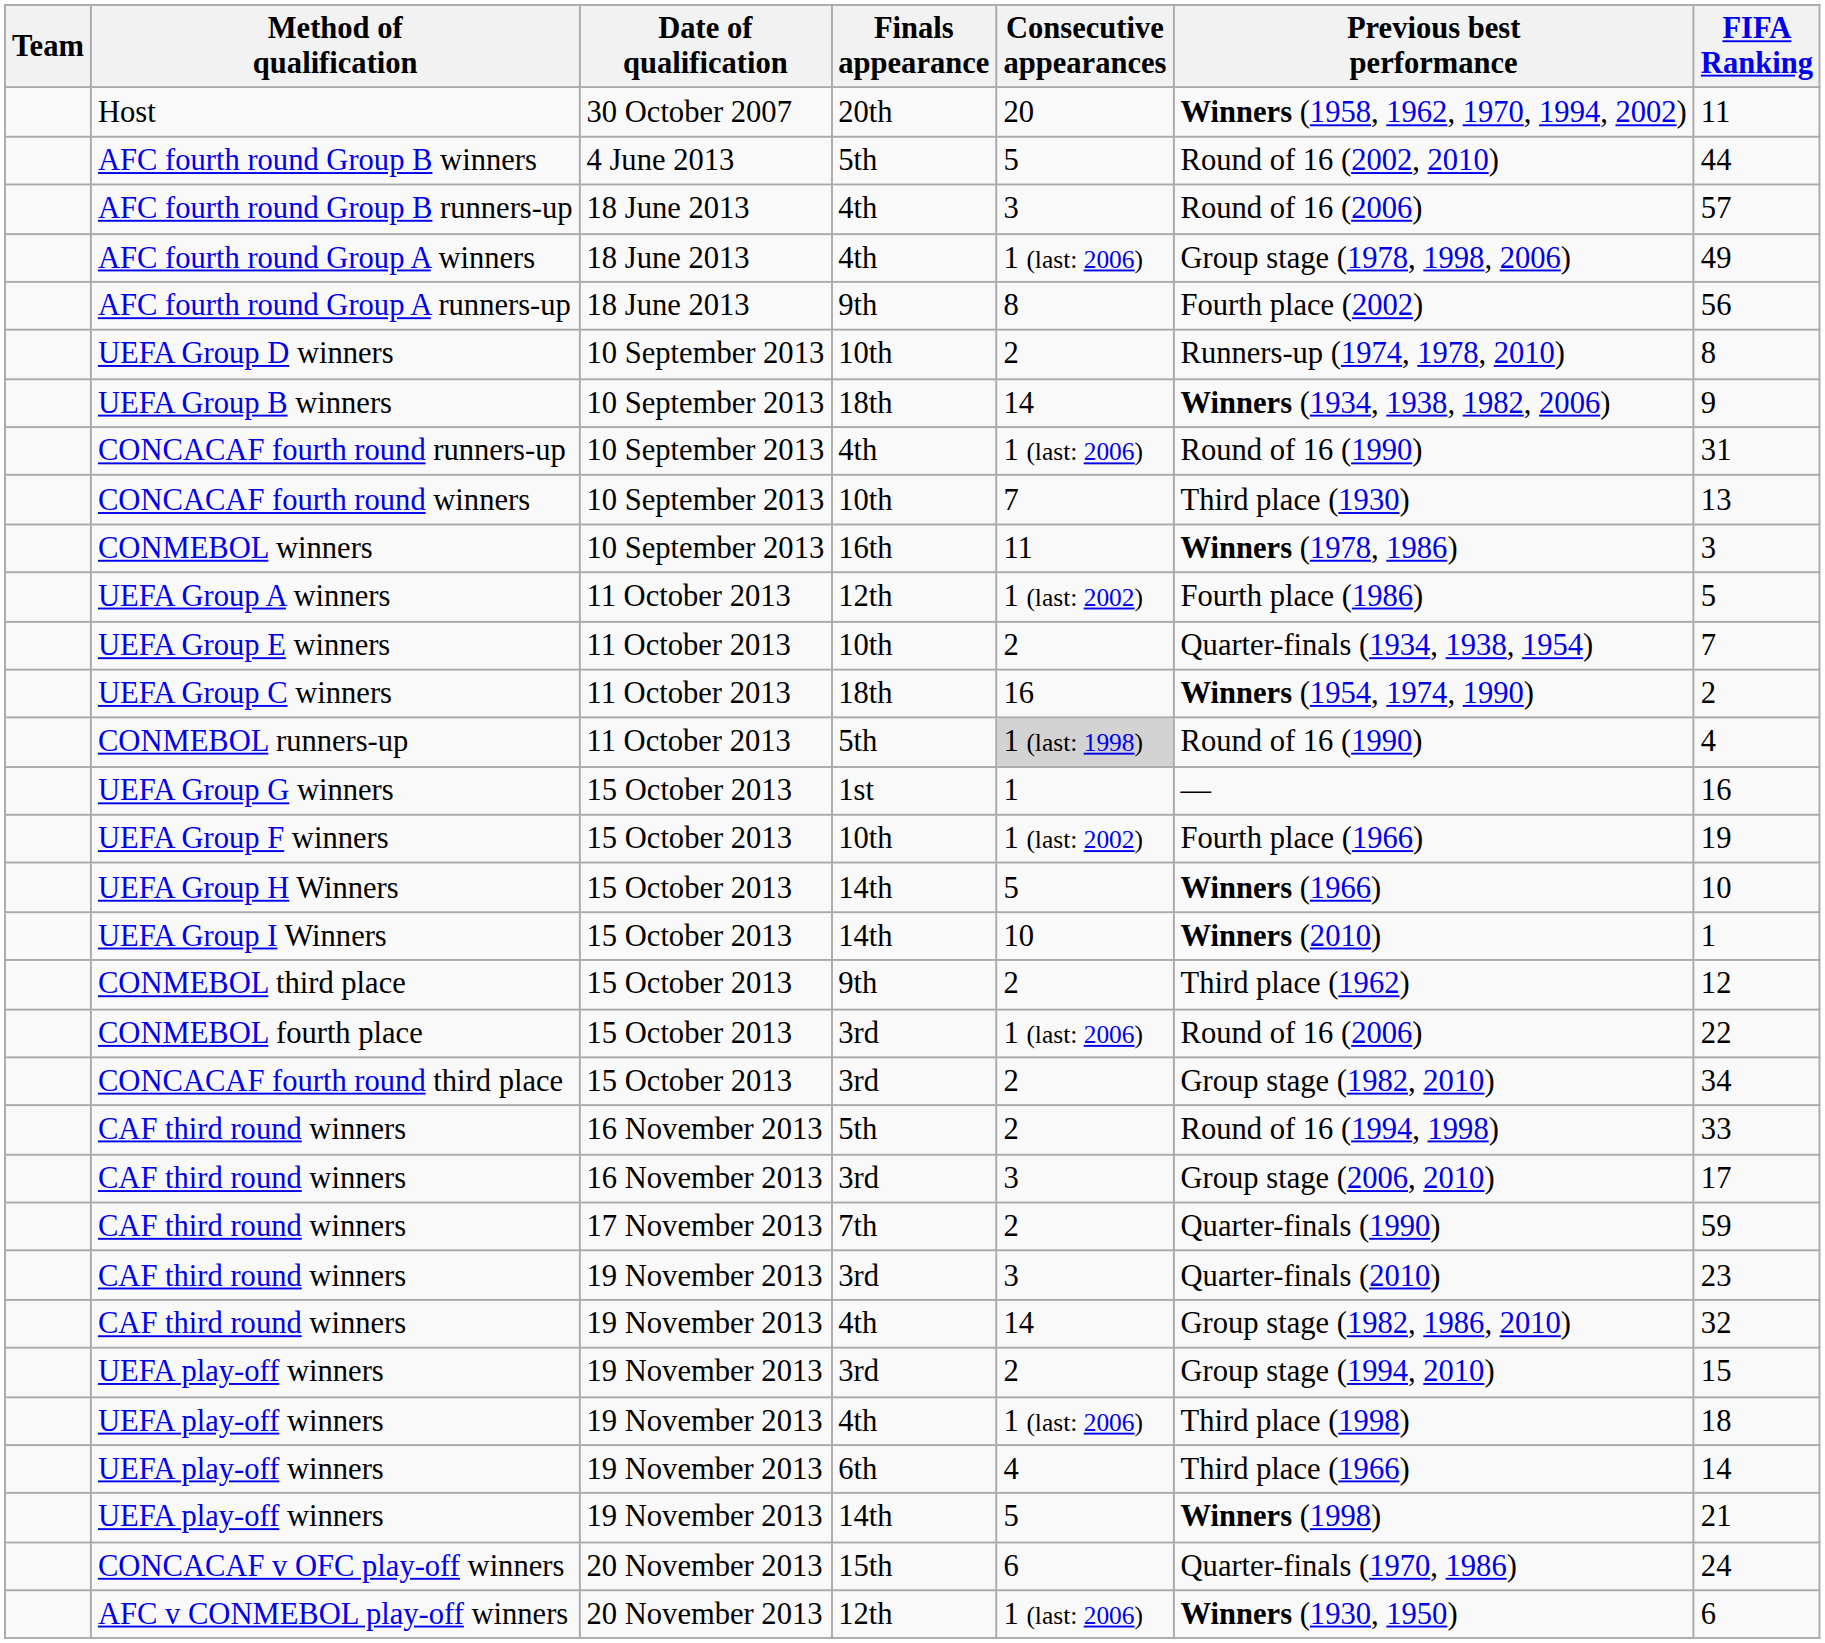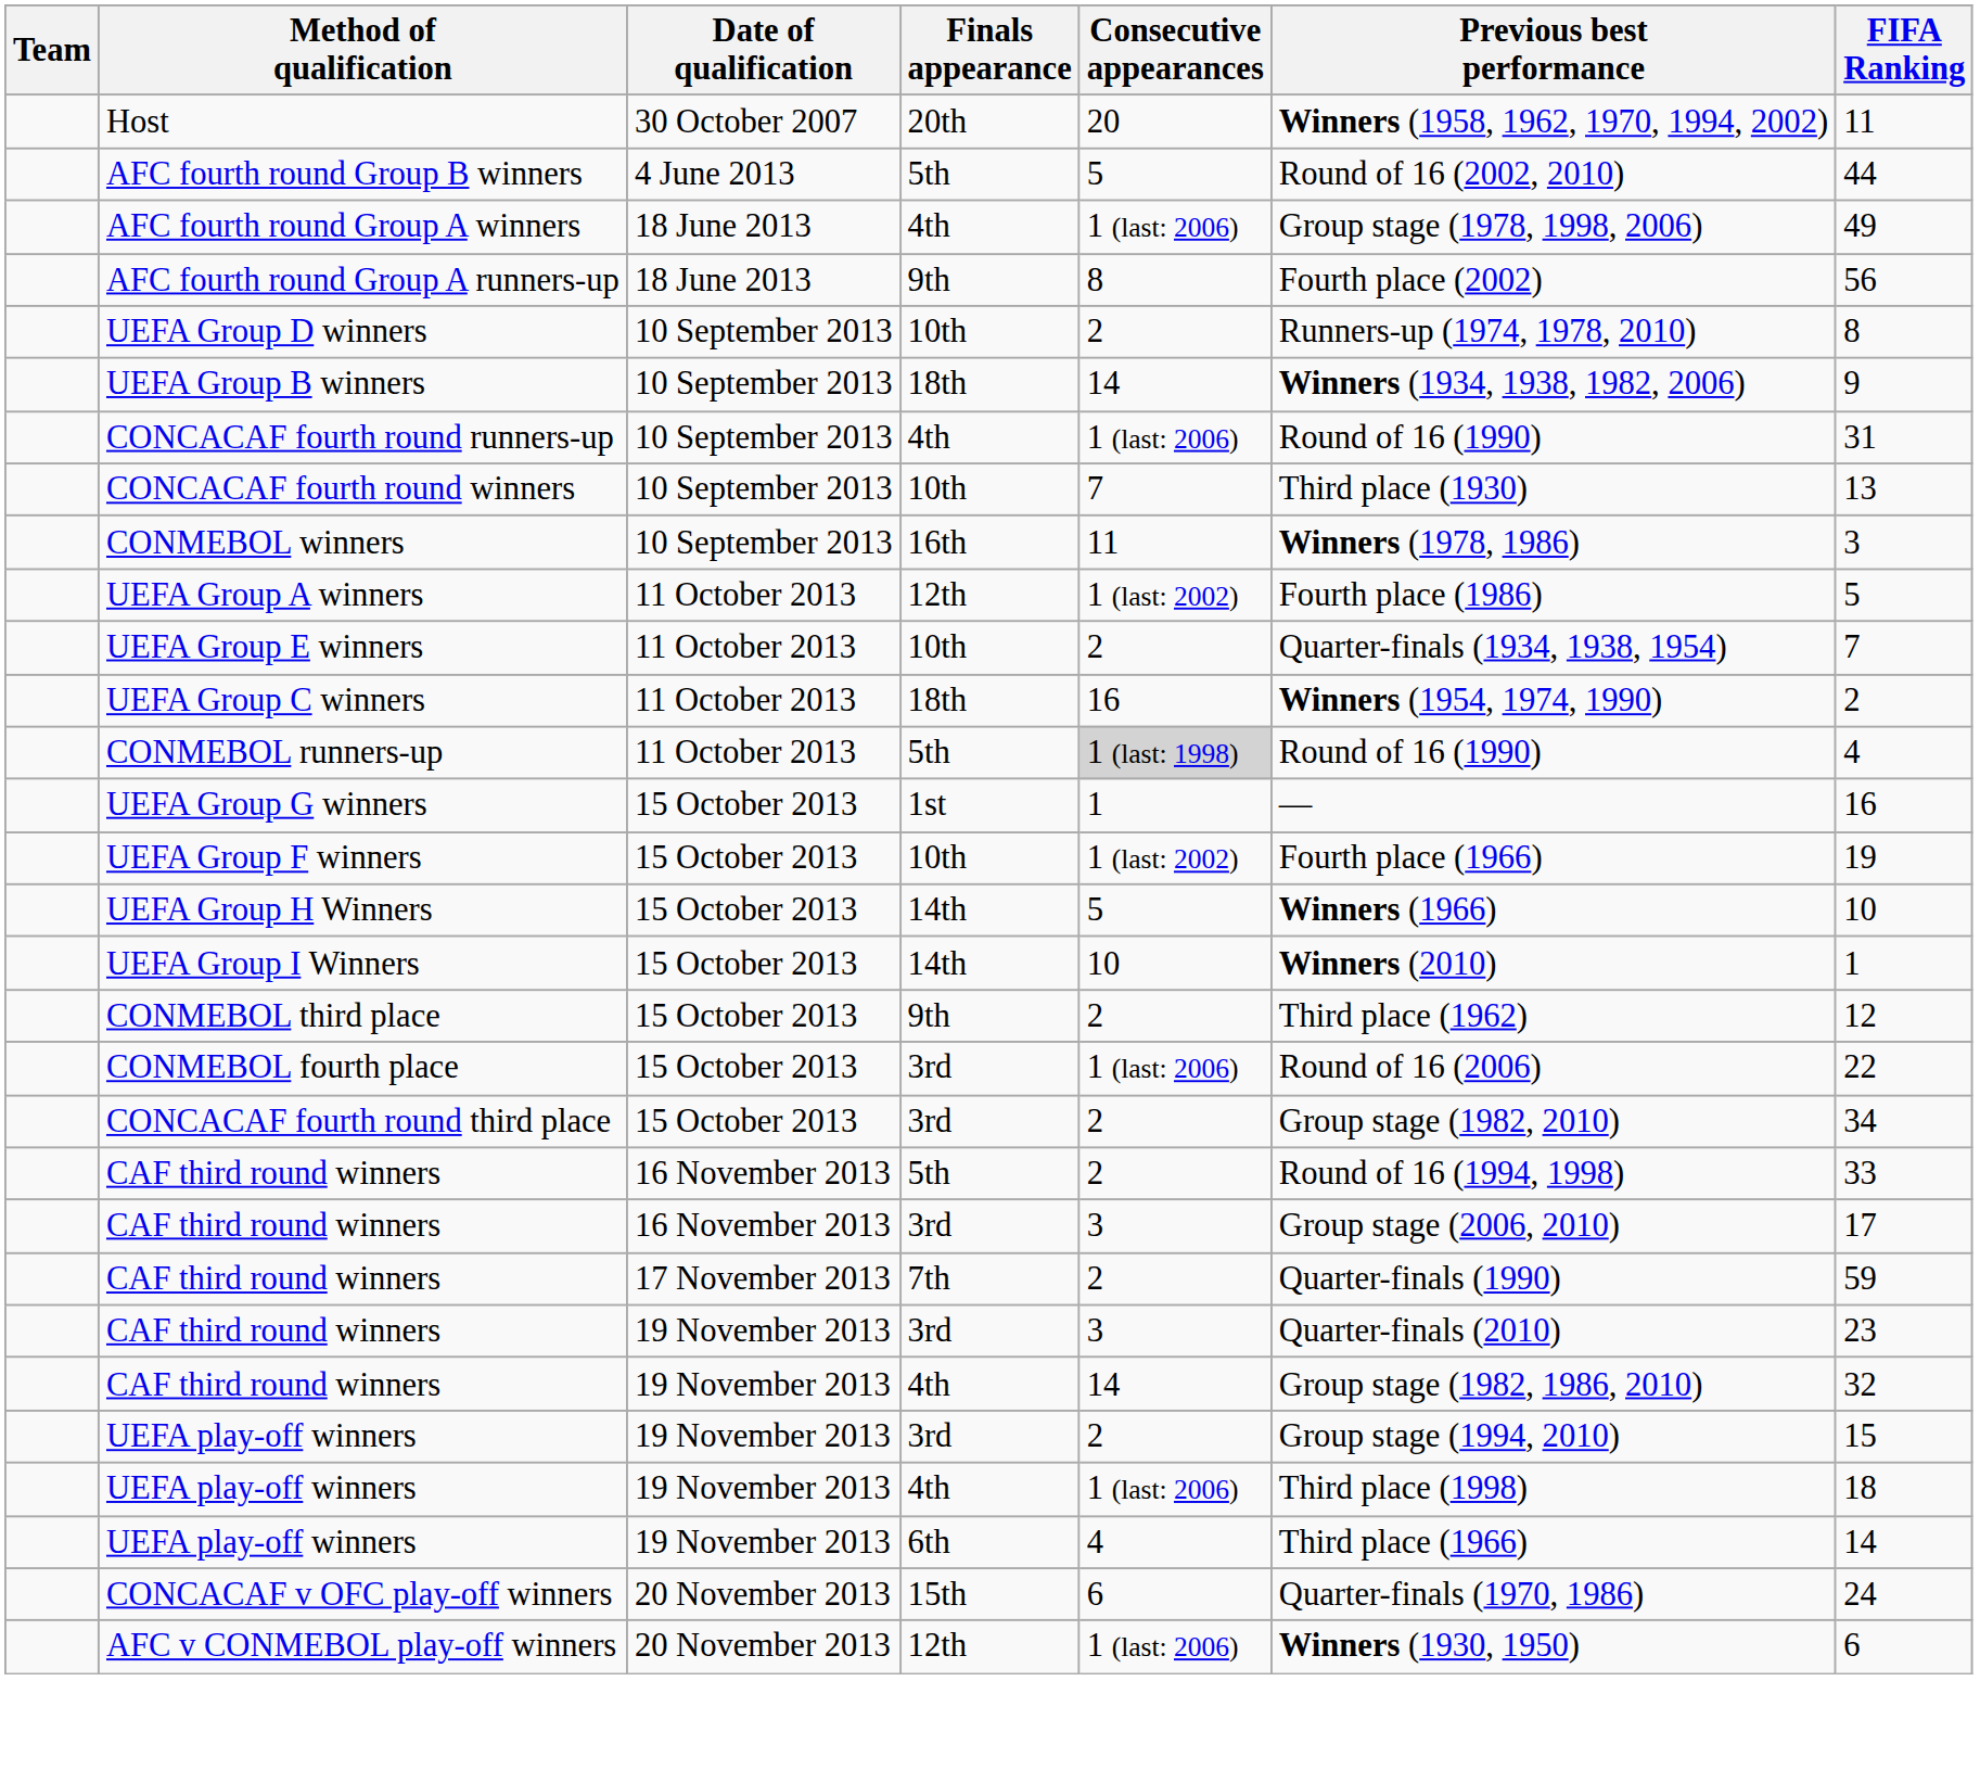- row: AFC fourth round Group B runners-up | 18 June 2013 | 4th | 3 | Round of 16 (2006) | 57
- row: UEFA play-off winners | 19 November 2013 | 14th | 5 | Winners (1998) | 21
